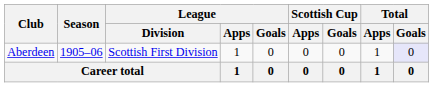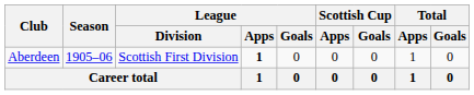Aberdeen | League / Apps: normal -> bold
Aberdeen | Total / Goals: lavender background -> no background
